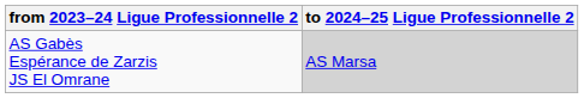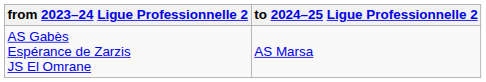AS Gabès Espérance de Zarzis JS El Omrane | to 2024–25 Ligue Professionnelle 2: lightgrey background -> no background
